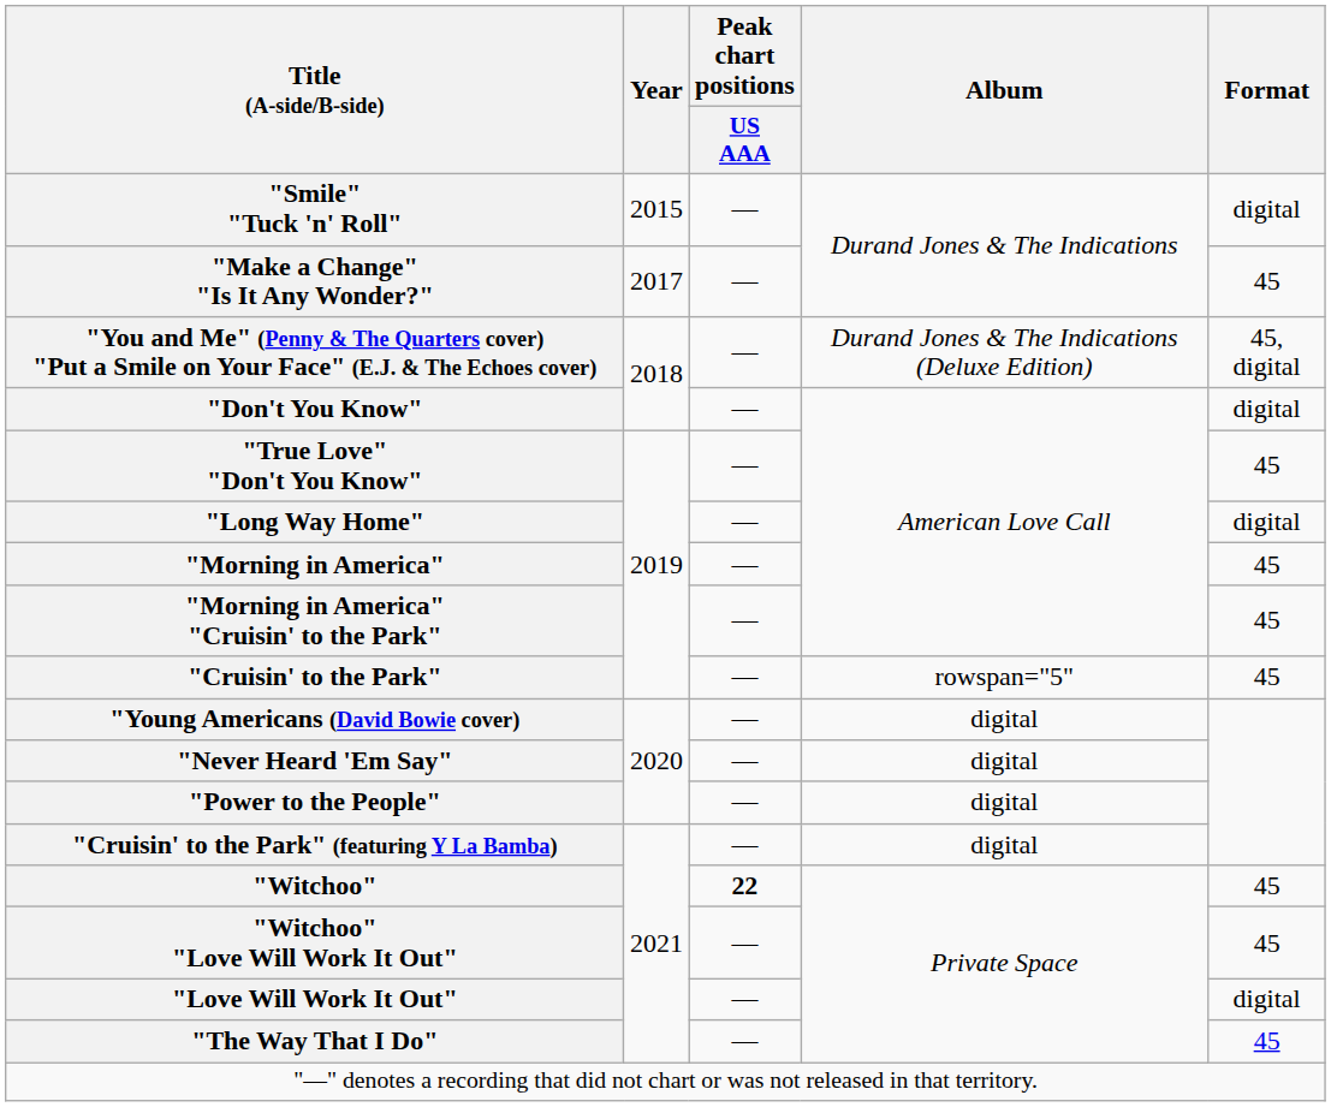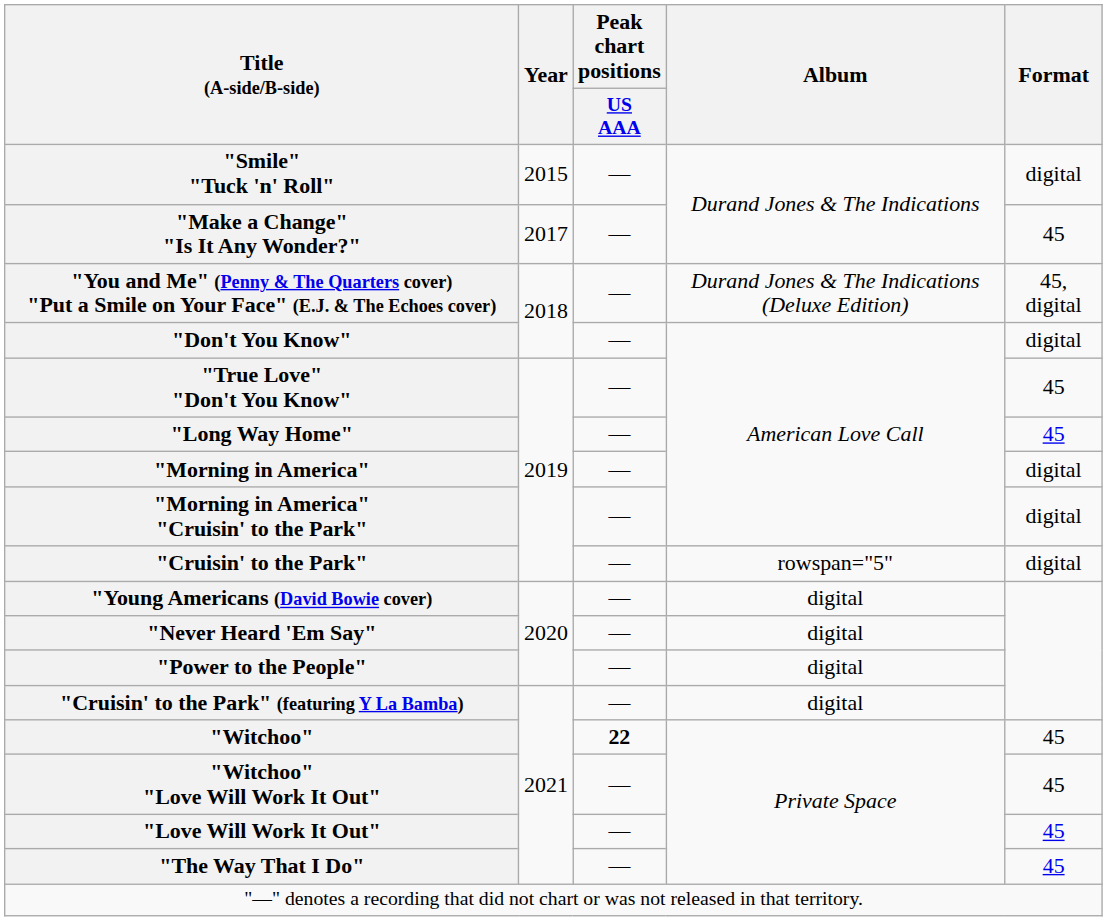"Long Way Home" | Format: digital -> 45
"Morning in America" | Format: 45 -> digital
"Morning in America" "Cruisin' to the Park" | Format: 45 -> digital
"Cruisin' to the Park" | Format: 45 -> digital
"Love Will Work It Out" | Format: digital -> 45
